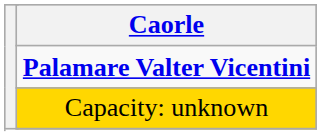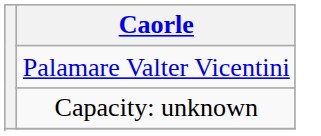Palamare Valter Vicentini | Caorle: bold -> normal
Capacity: unknown | Caorle: gold background -> no background
